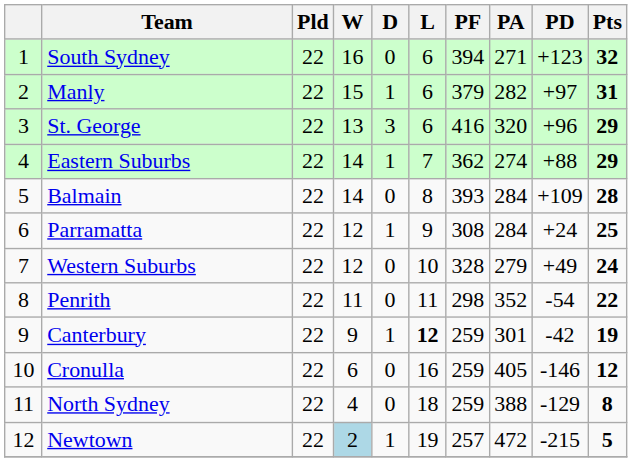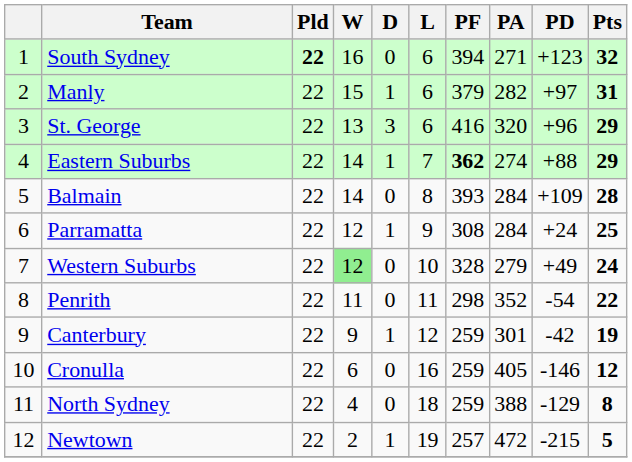South Sydney | Pld: normal -> bold
Eastern Suburbs | PF: normal -> bold
Western Suburbs | W: no background -> lightgreen background
Canterbury | L: bold -> normal
Newtown | W: lightblue background -> no background
